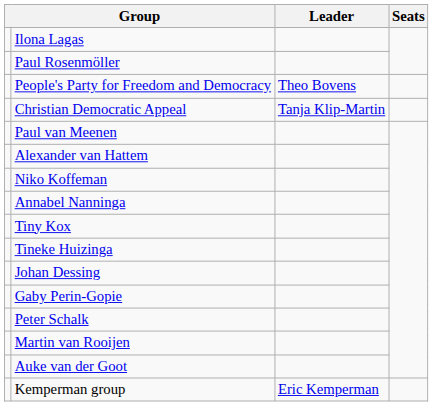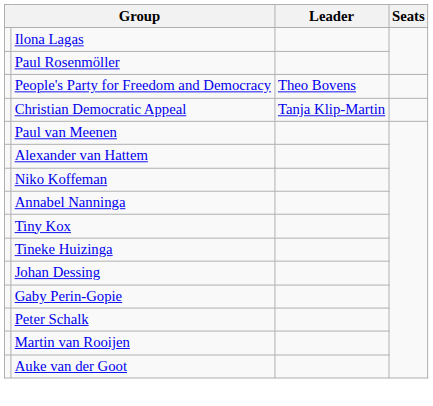- row: Kemperman group | Eric Kemperman
